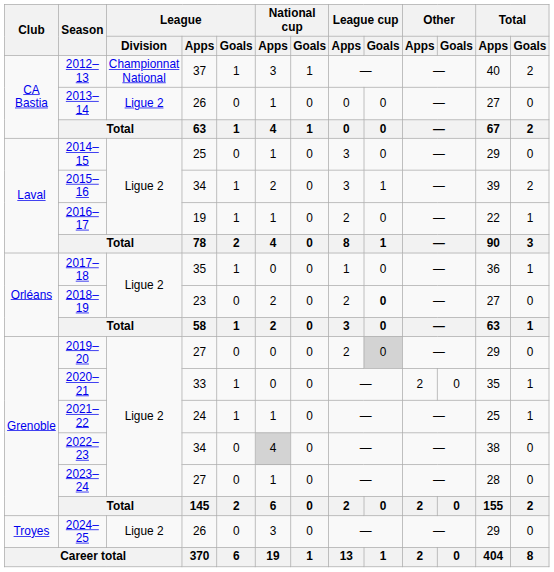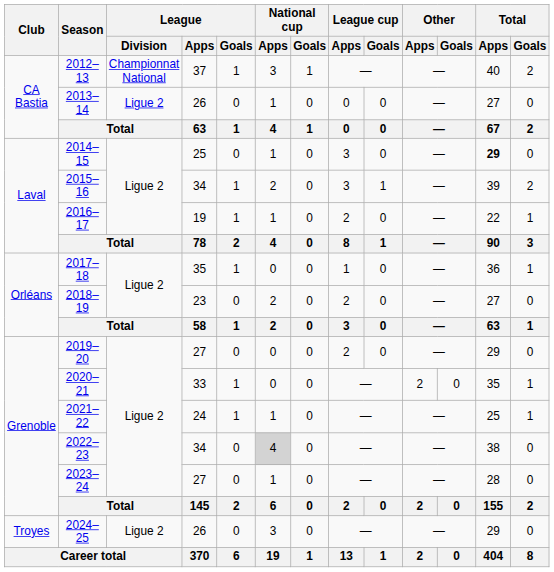2014–15 | Total / Apps: normal -> bold
2018–19 | League cup / Goals: bold -> normal
2019–20 | League cup / Goals: lightgrey background -> no background
